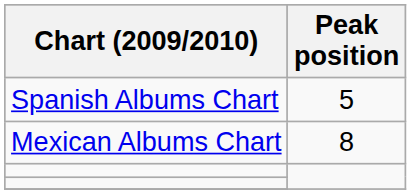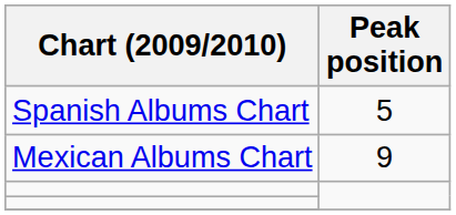row 3 | Peak position: 8 -> 9
